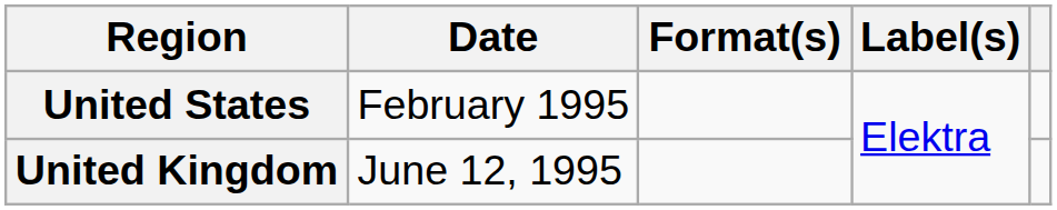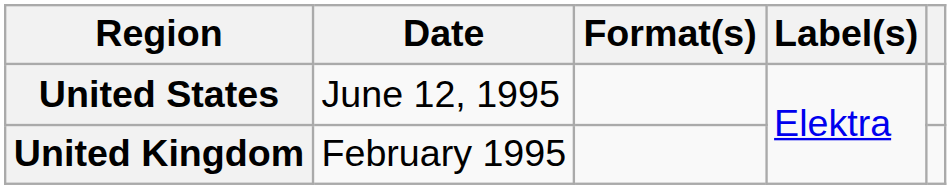United States | Date: February 1995 -> June 12, 1995
United Kingdom | Date: June 12, 1995 -> February 1995
